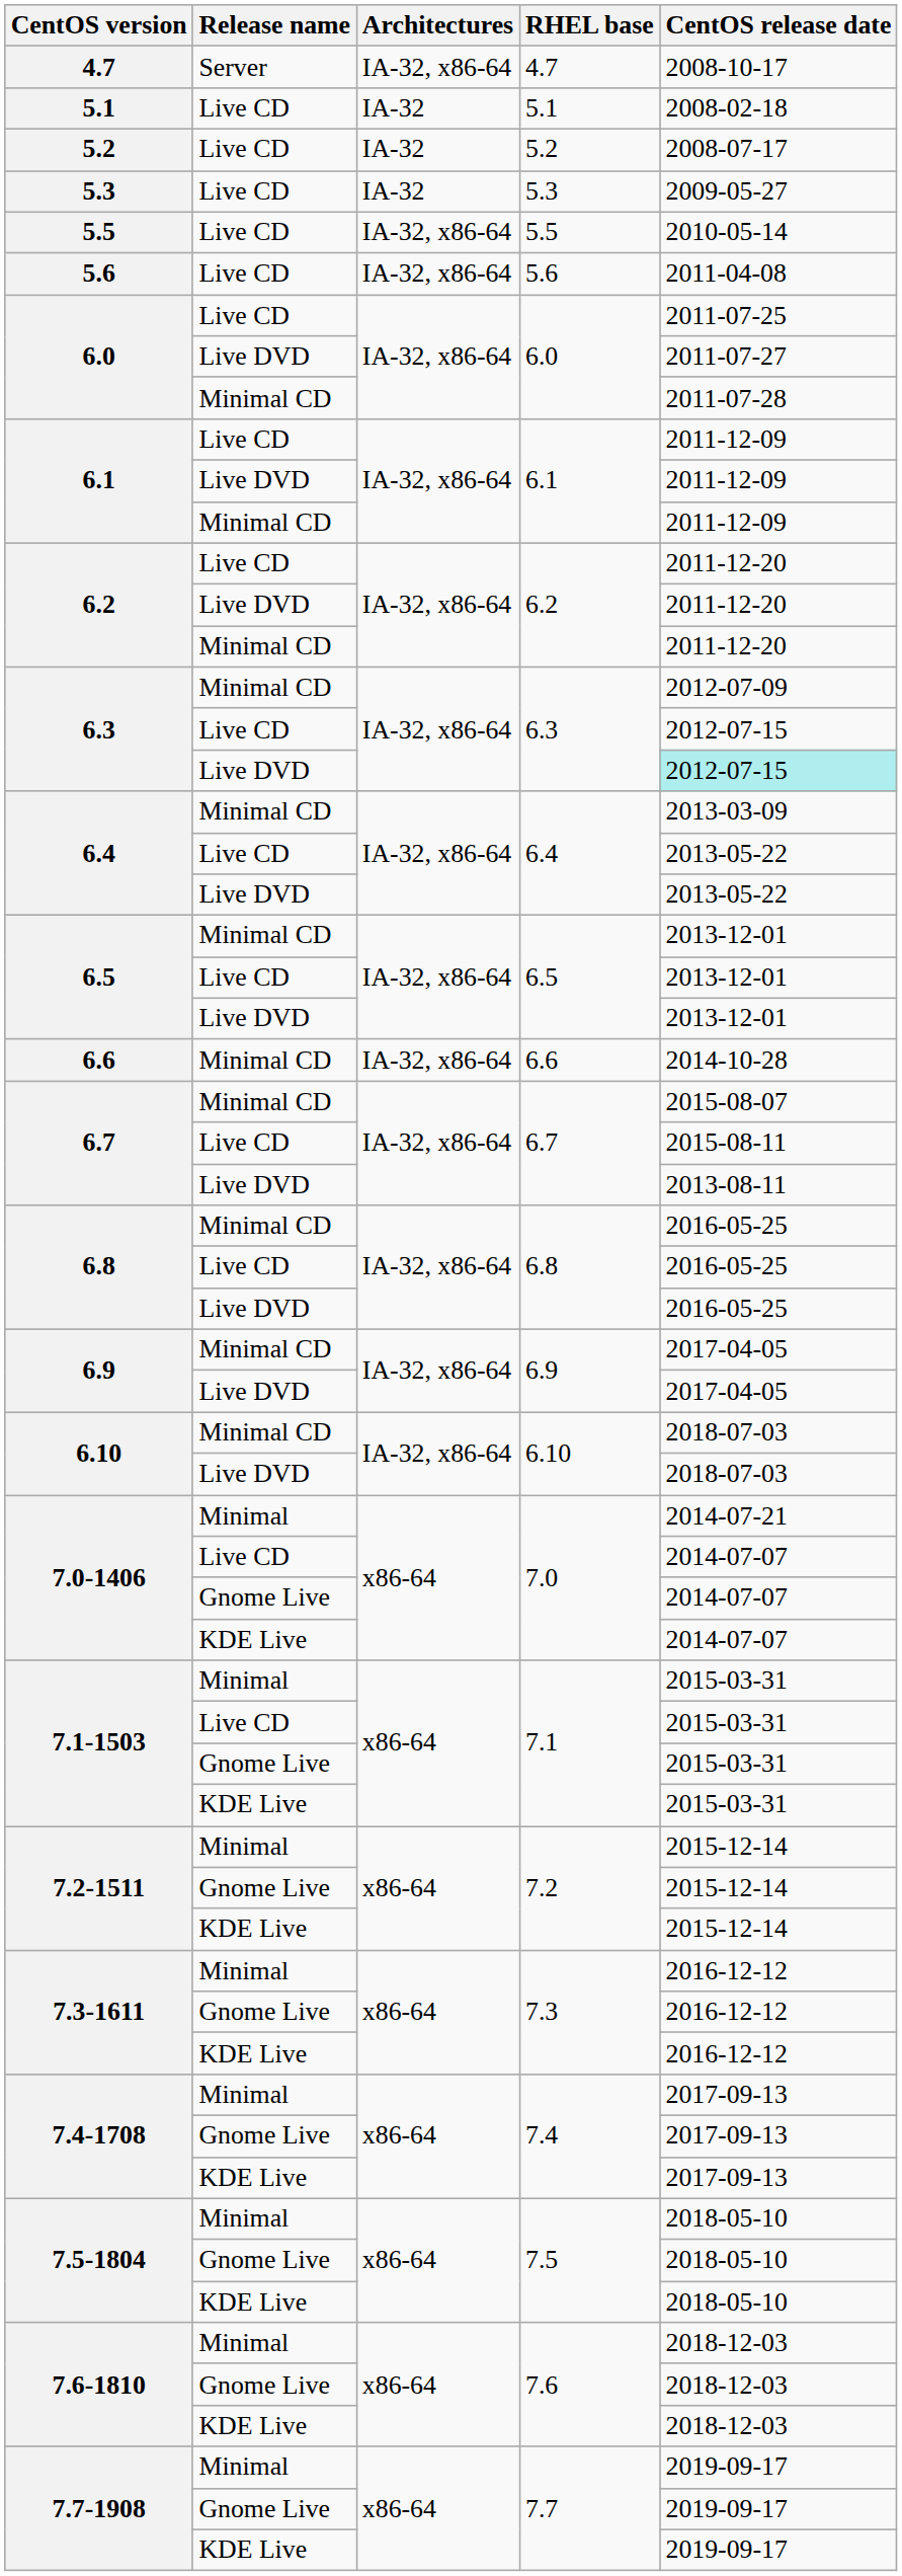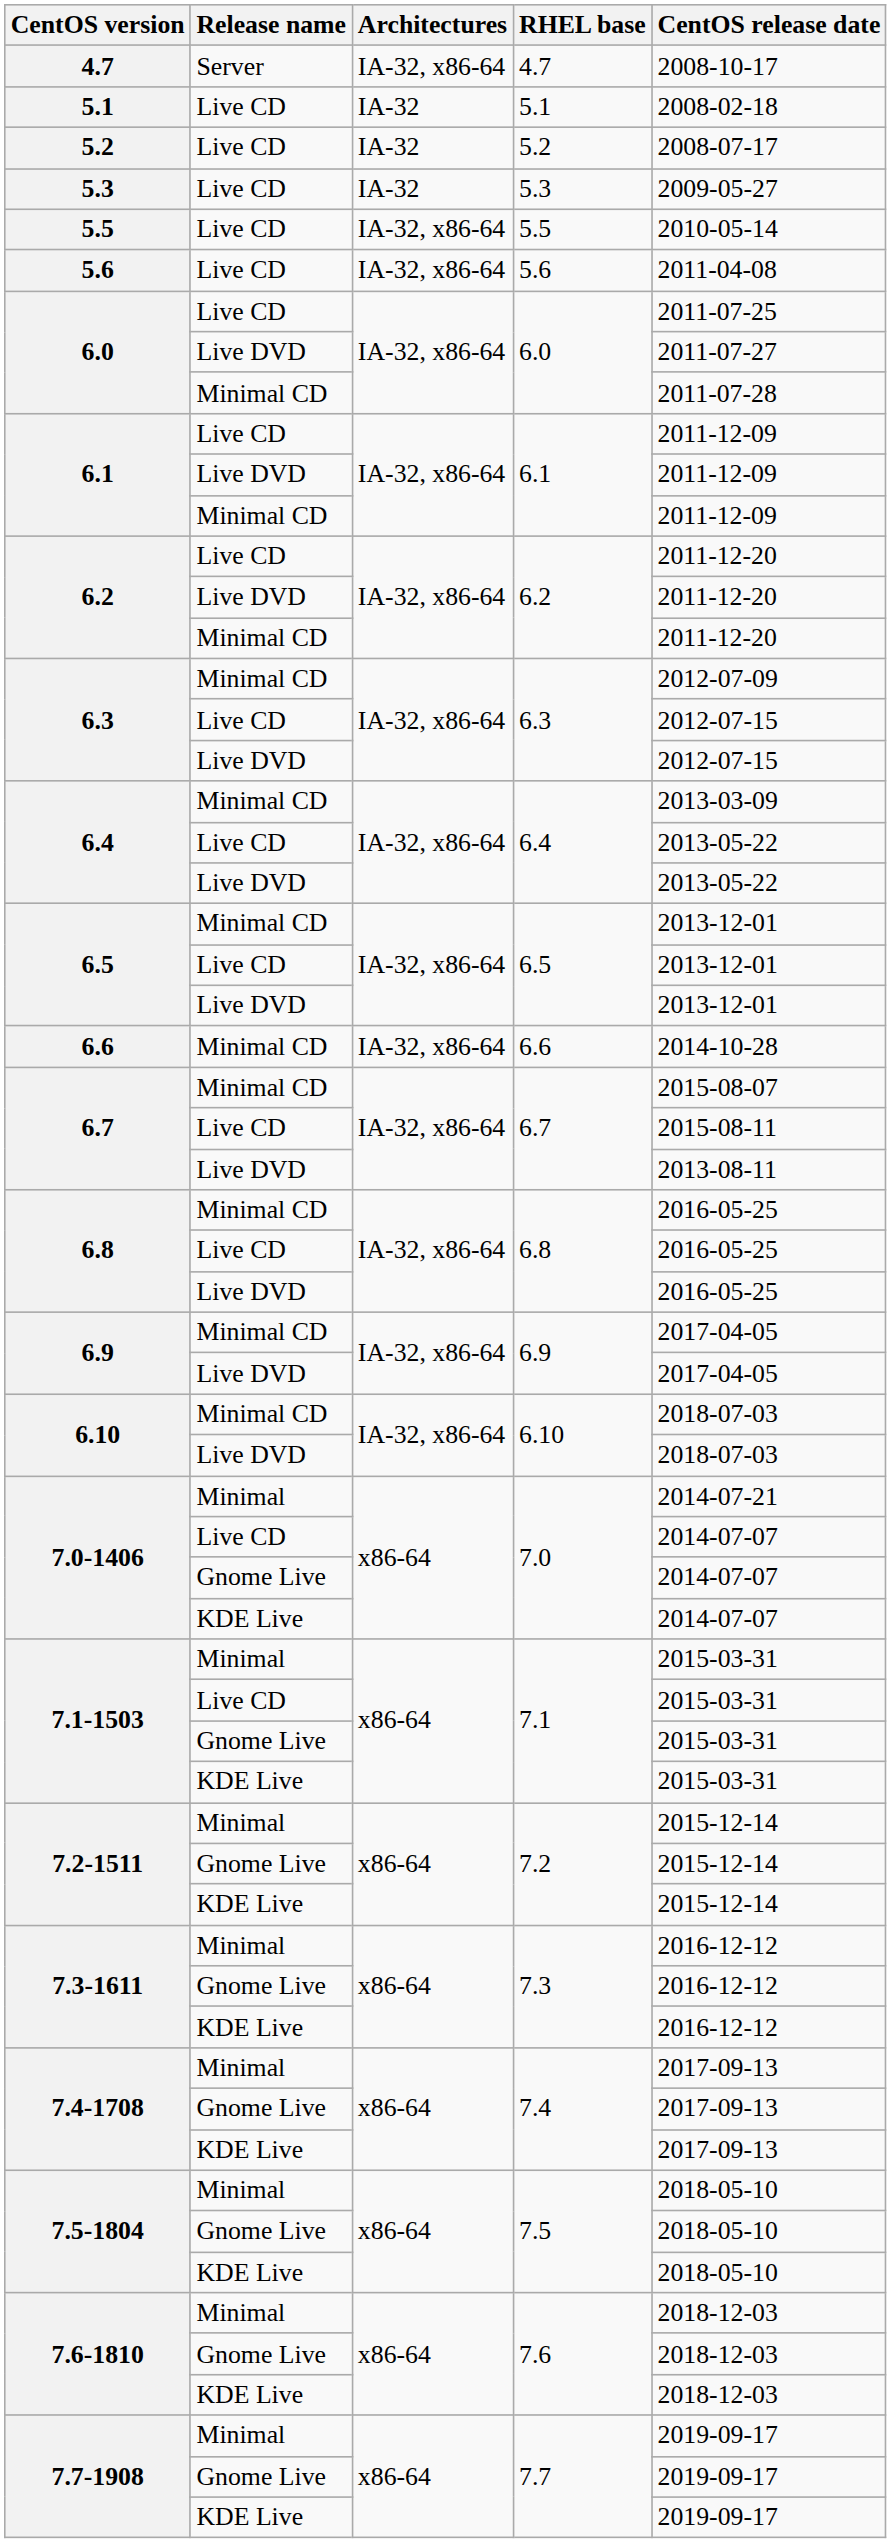6.3 / Live DVD | CentOS release date: paleturquoise background -> no background
